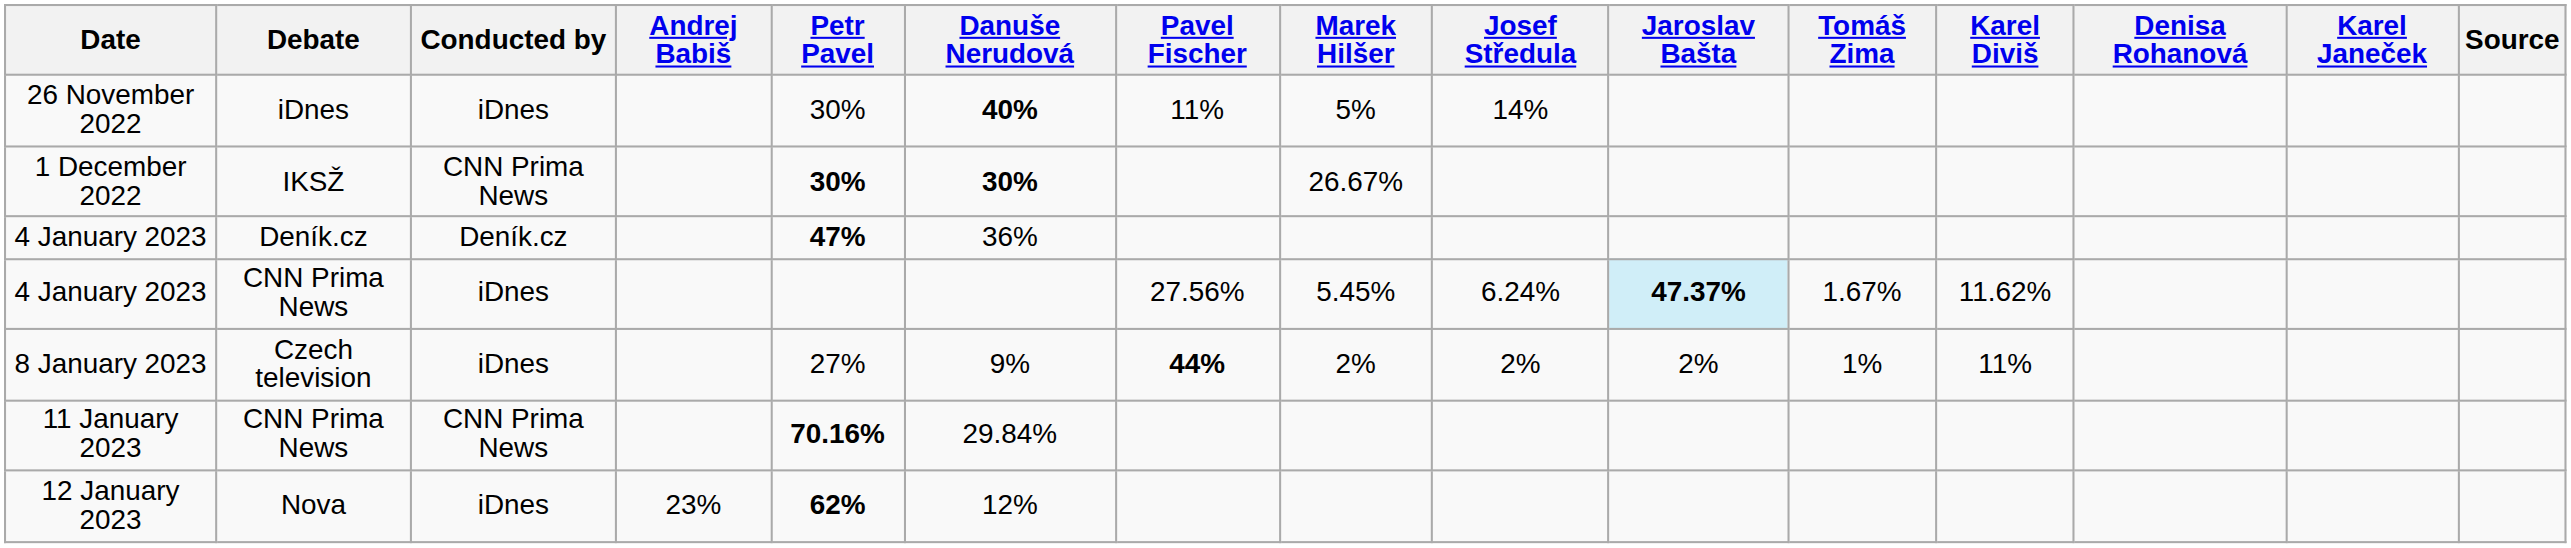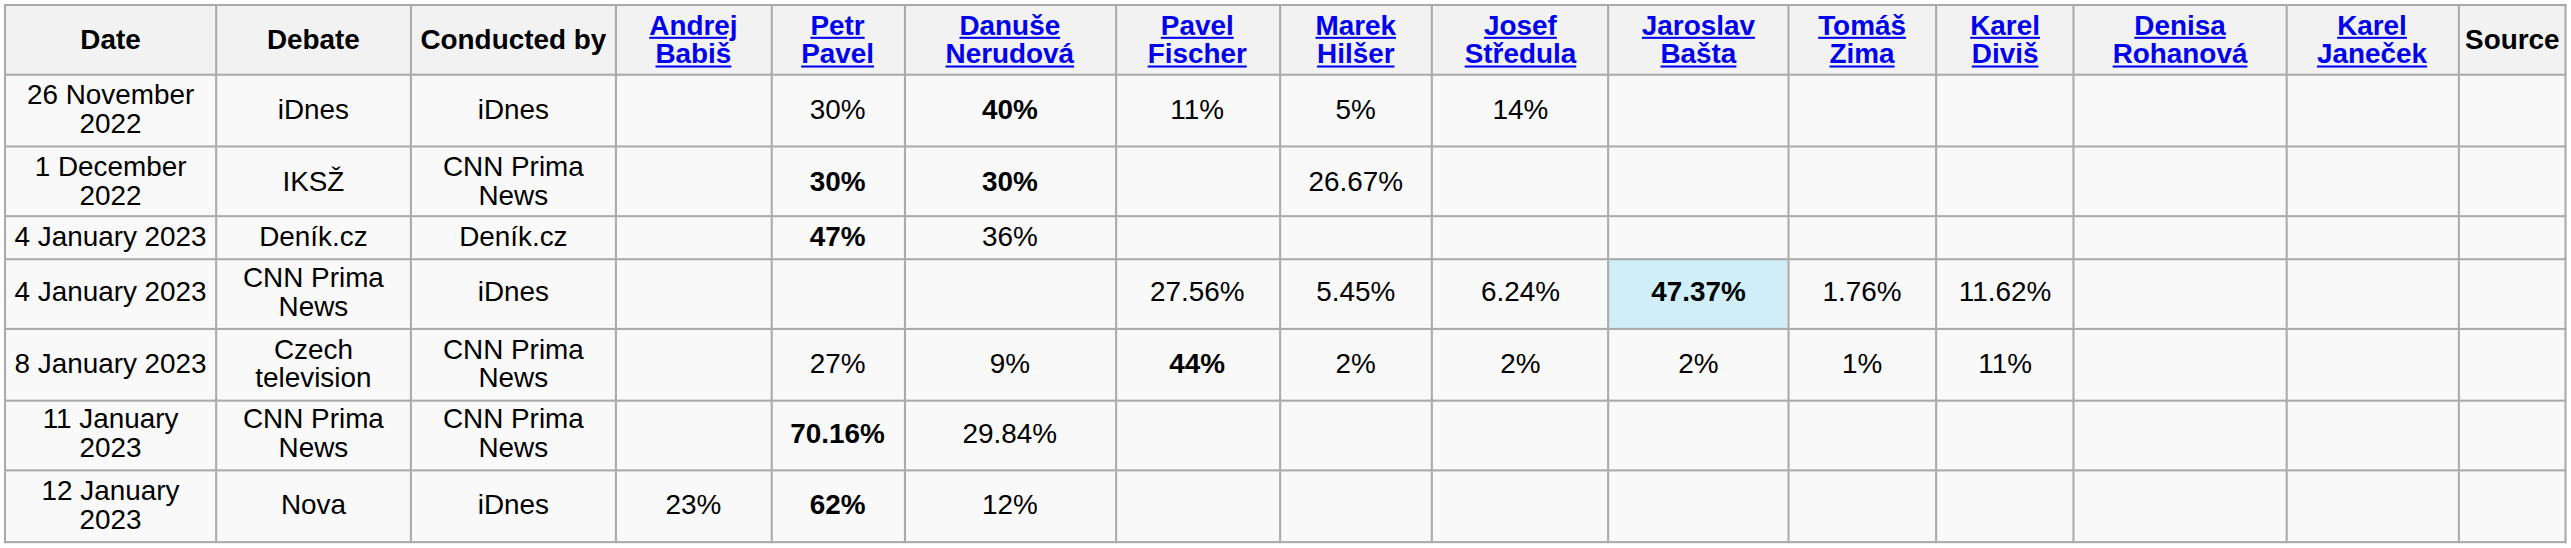4 January 2023 / CNN Prima News | Tomáš Zima: 1.67% -> 1.76%
8 January 2023 | Conducted by: iDnes -> CNN Prima News
